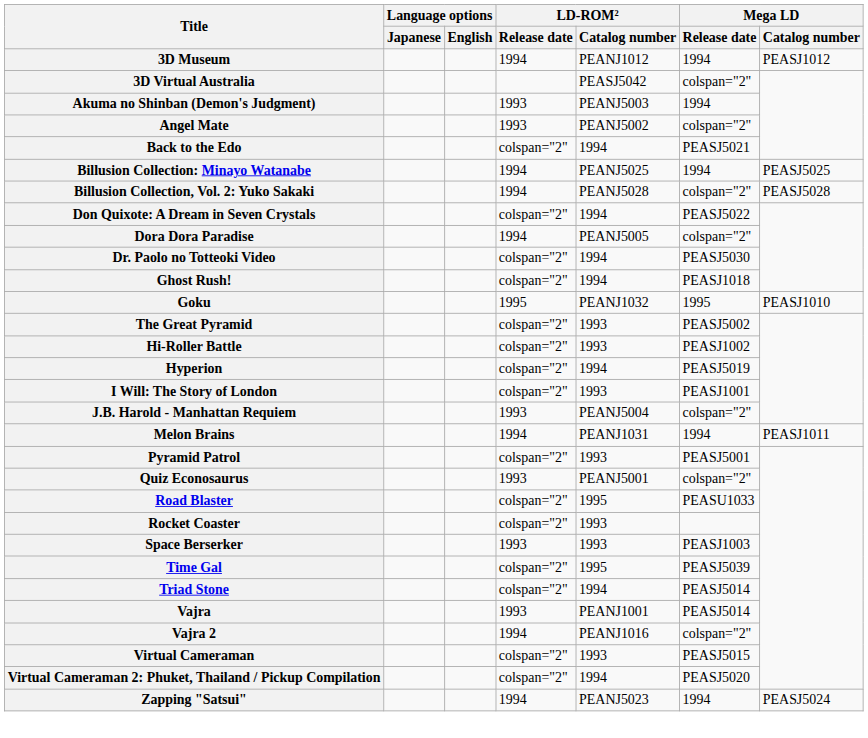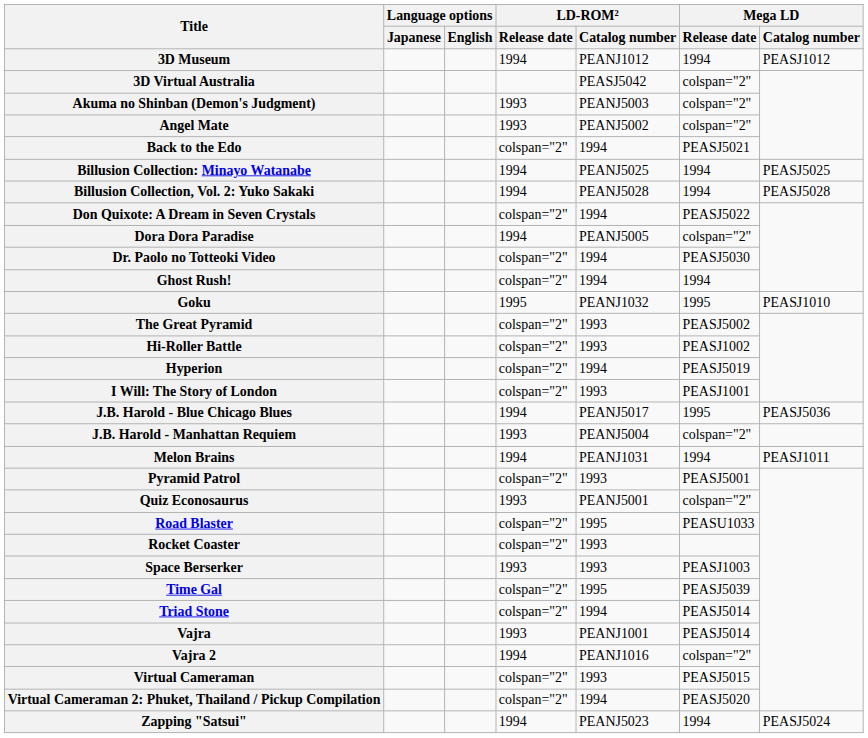Akuma no Shinban (Demon's Judgment) | Mega LD / Release date: 1994 -> colspan="2"
Billusion Collection, Vol. 2: Yuko Sakaki | Mega LD / Release date: colspan="2" -> 1994
Ghost Rush! | Mega LD / Release date: PEASJ1018 -> 1994
+ row: J.B. Harold - Blue Chicago Blues | 1994 | PEANJ5017 | 1995 | PEASJ5036
